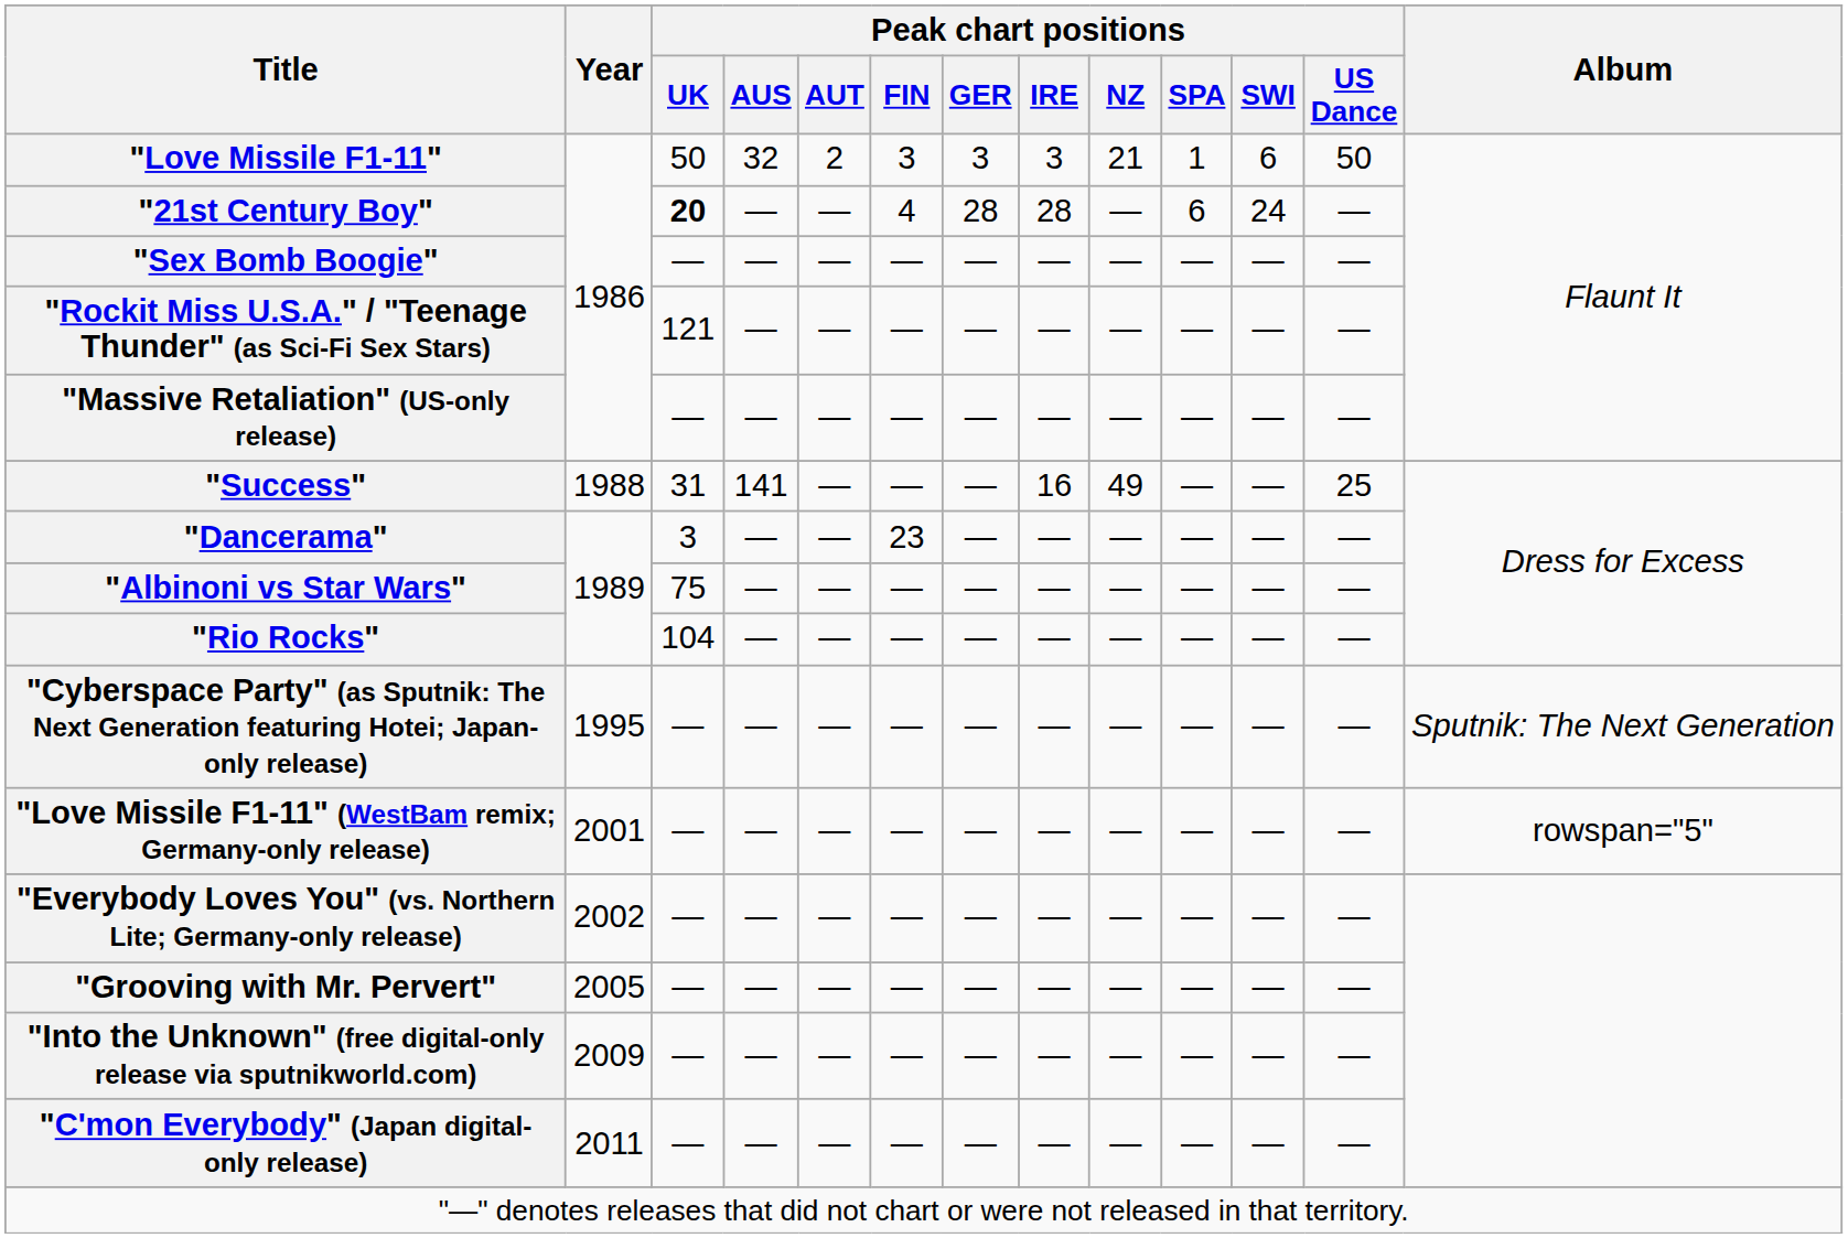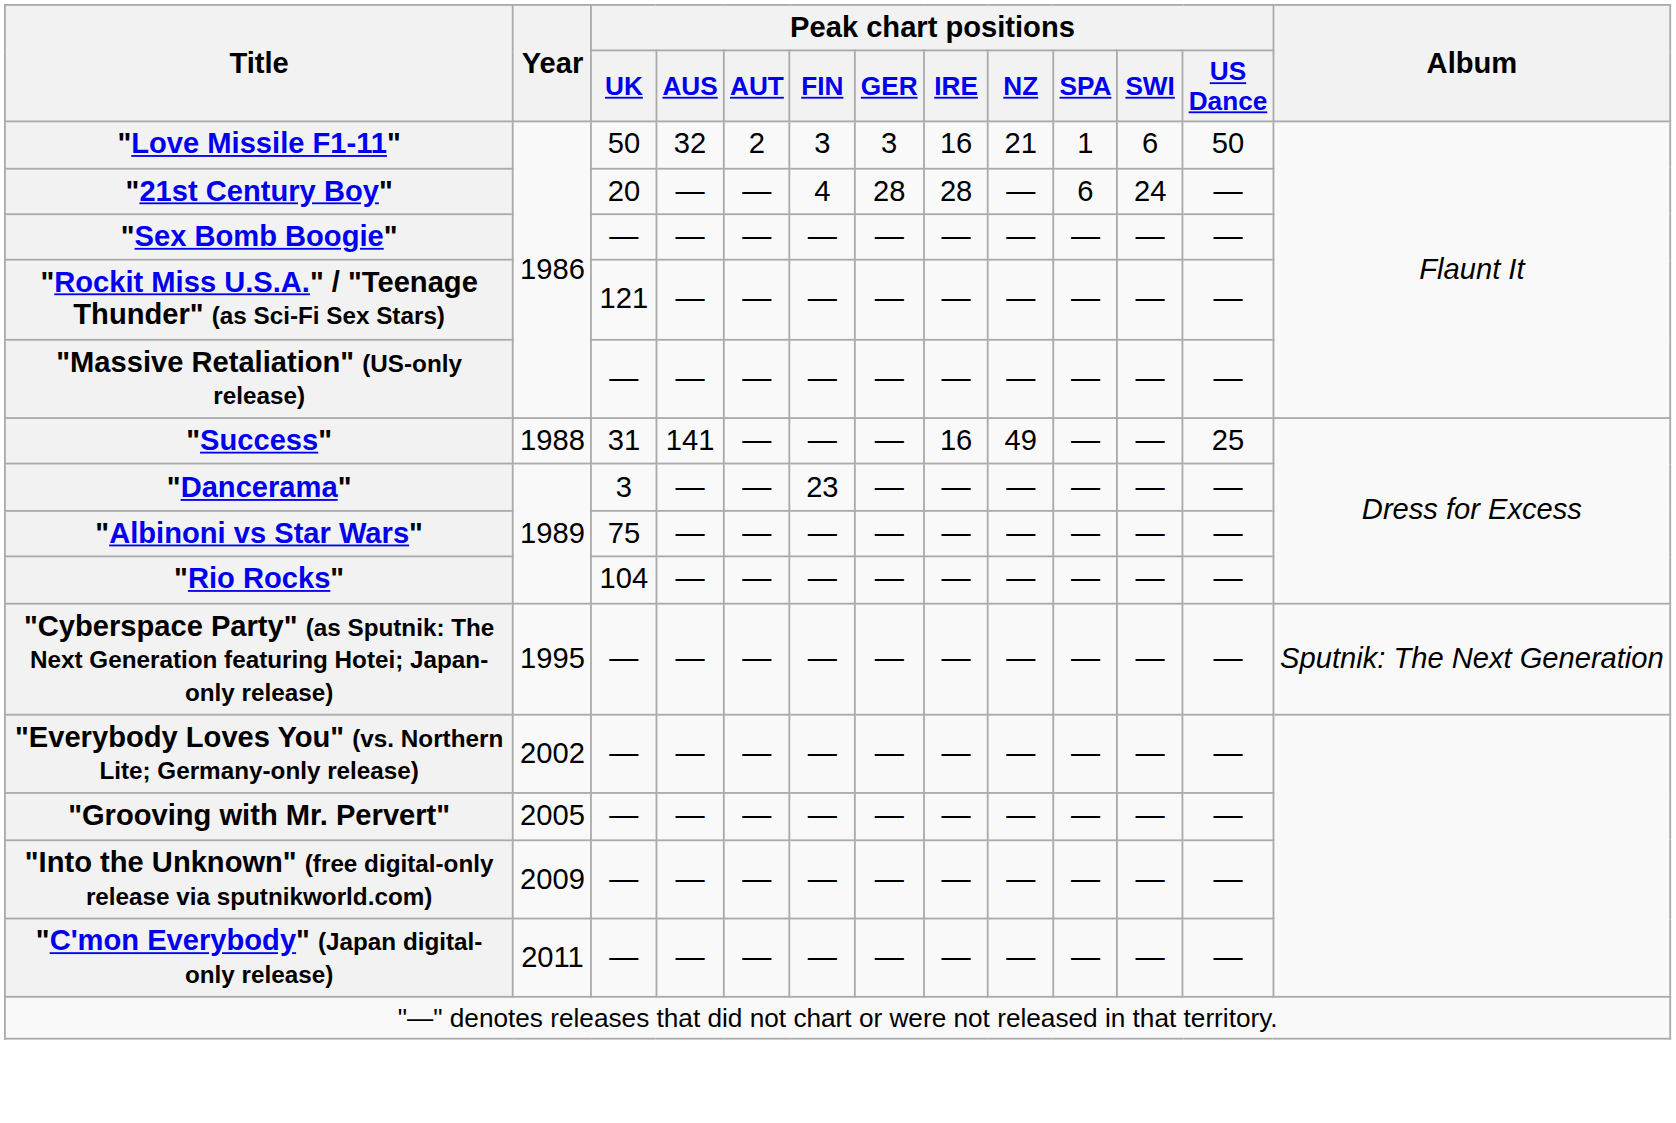"Love Missile F1-11" | Peak chart positions / IRE: 3 -> 16
"21st Century Boy" | Peak chart positions / UK: bold -> normal
- row: "Love Missile F1-11" (WestBam remix; Germany-only release) | 2001 | — | — | — | — | — | — | — | — | — | — | rowspan="5"
